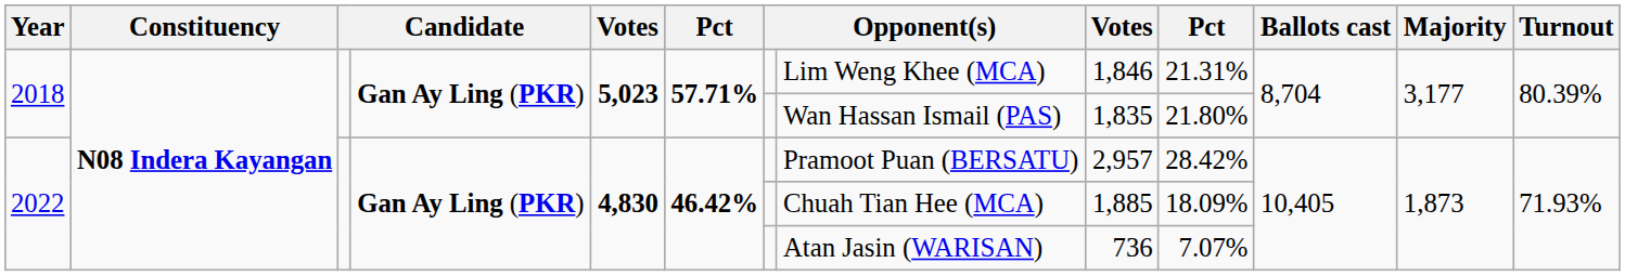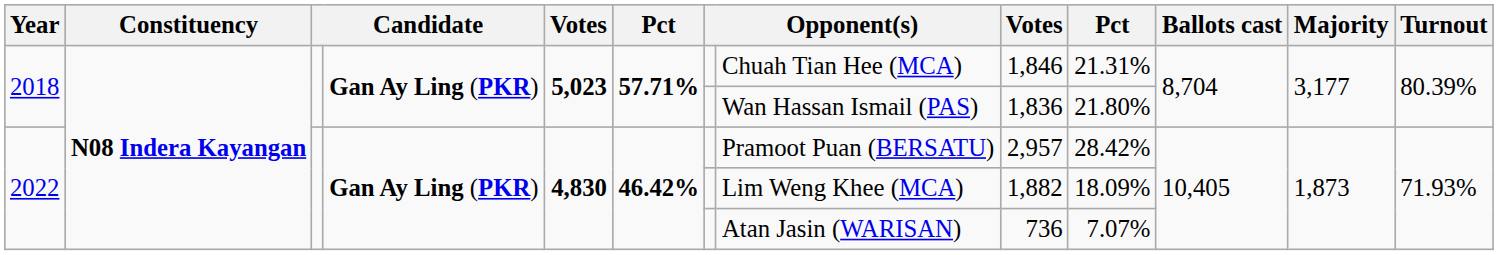row 2 | column 8: Lim Weng Khee (MCA) -> Chuah Tian Hee (MCA)
row 3 | column 9: 1,835 -> 1,836
row 5 | column 8: Chuah Tian Hee (MCA) -> Lim Weng Khee (MCA)
row 5 | column 9: 1,885 -> 1,882
